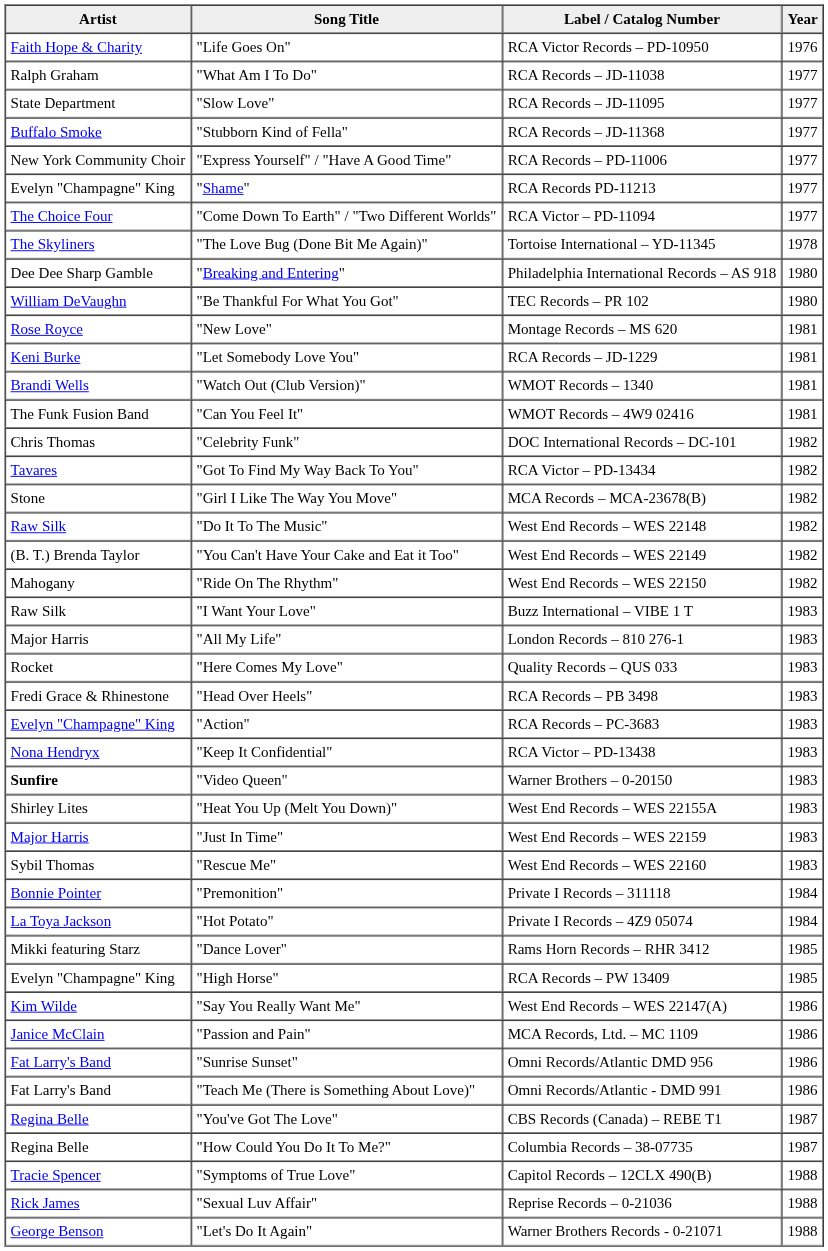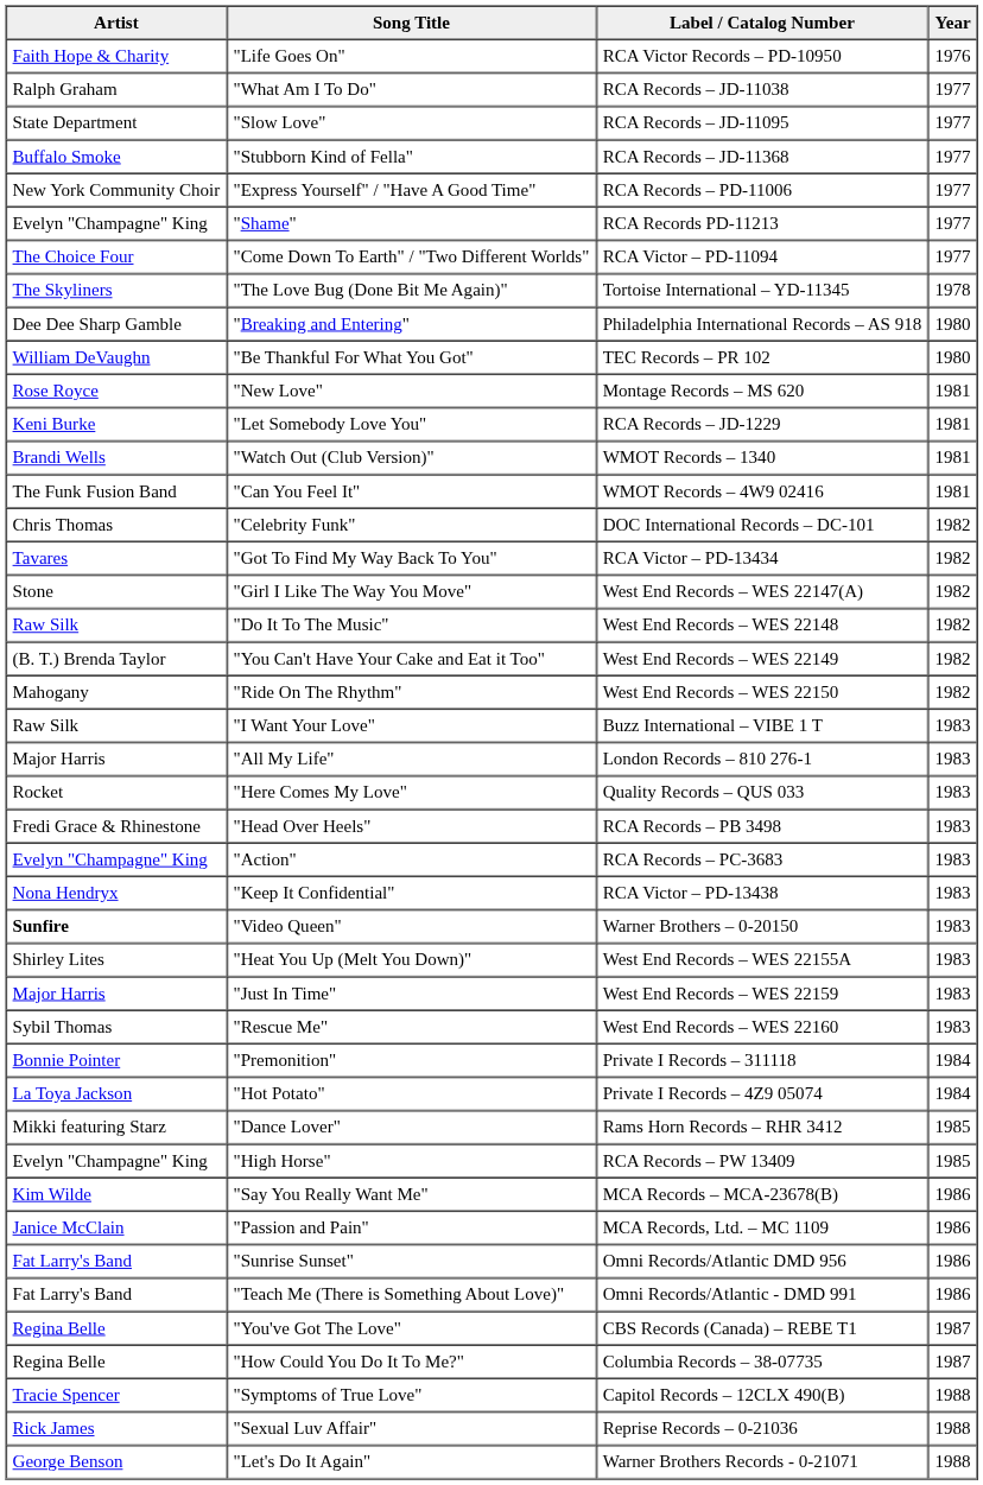"Girl I Like The Way You Move" | Label / Catalog Number: MCA Records – MCA-23678(B) -> West End Records – WES 22147(A)
"Say You Really Want Me" | Label / Catalog Number: West End Records – WES 22147(A) -> MCA Records – MCA-23678(B)
